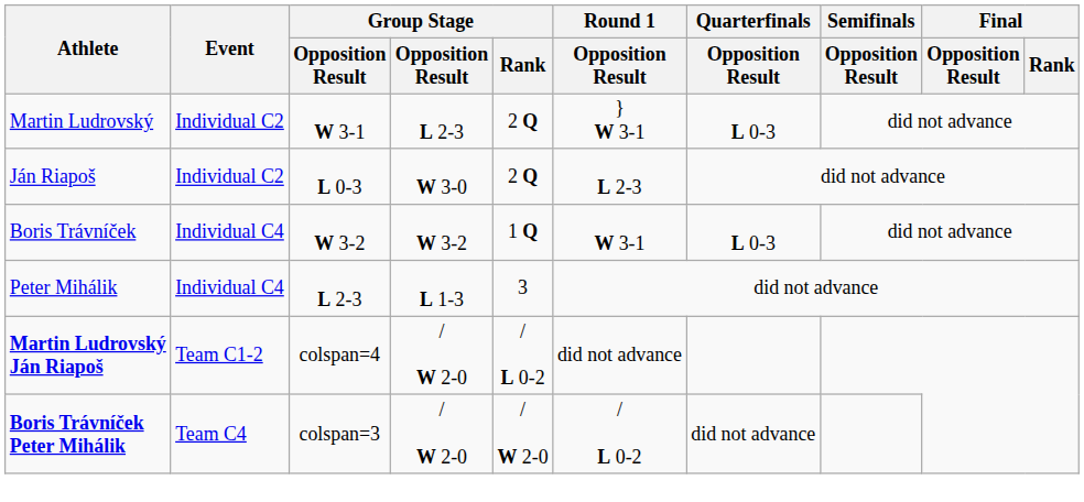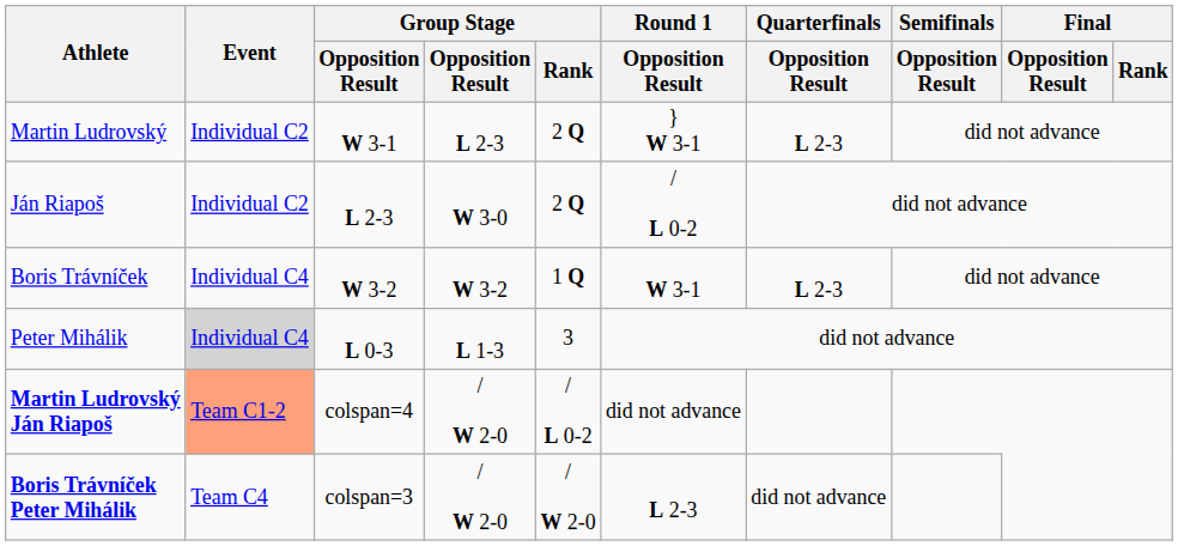Martin Ludrovský | Quarterfinals / Opposition Result: L 0-3 -> L 2-3
Ján Riapoš | column 3: L 0-3 -> L 2-3
Ján Riapoš | Round 1 / Opposition Result: L 2-3 -> / L 0-2
Boris Trávníček | Quarterfinals / Opposition Result: L 0-3 -> L 2-3
Peter Mihálik | Event: no background -> lightgrey background
Peter Mihálik | column 3: L 2-3 -> L 0-3
Martin Ludrovský Ján Riapoš | Event: no background -> lightsalmon background
Boris Trávníček Peter Mihálik | Round 1 / Opposition Result: / L 0-2 -> L 2-3
